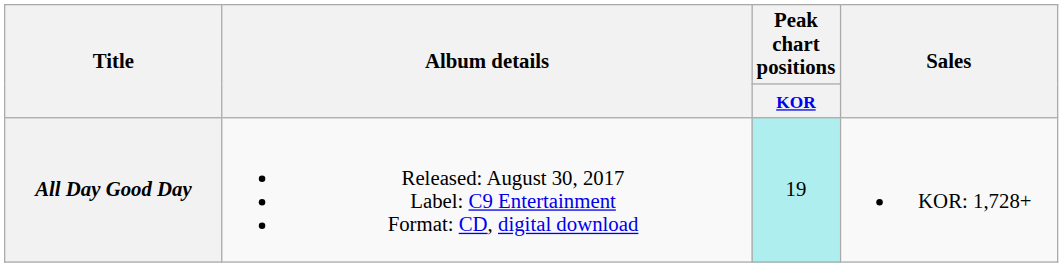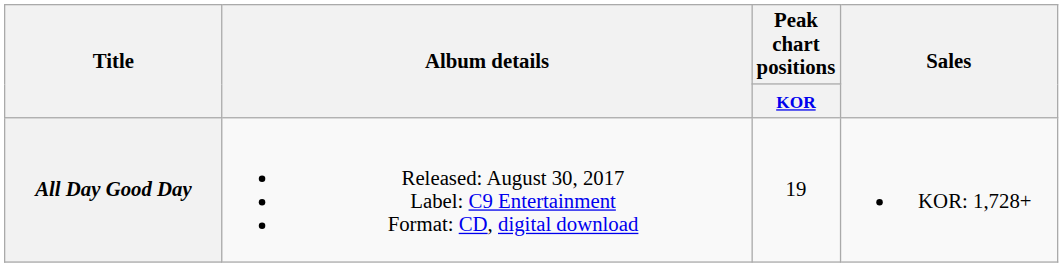row 3 | Peak chart positions / KOR: paleturquoise background -> no background
